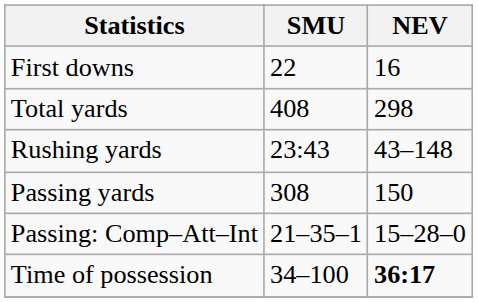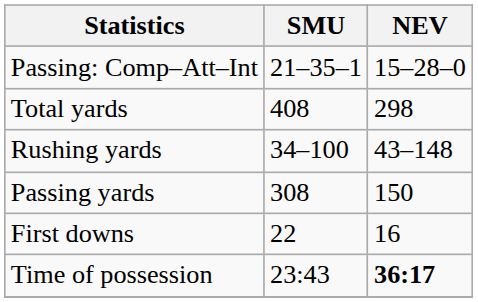rows swapped: First downs <-> Passing: Comp–Att–Int
Rushing yards | SMU: 23:43 -> 34–100
Time of possession | SMU: 34–100 -> 23:43
